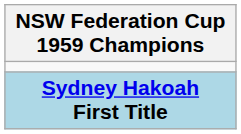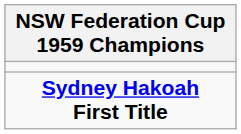row 3 | column 1: lightblue background -> no background
